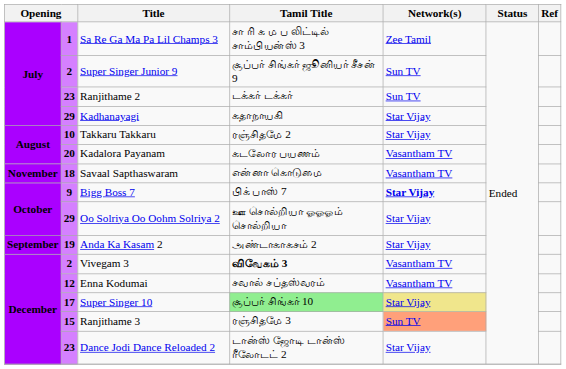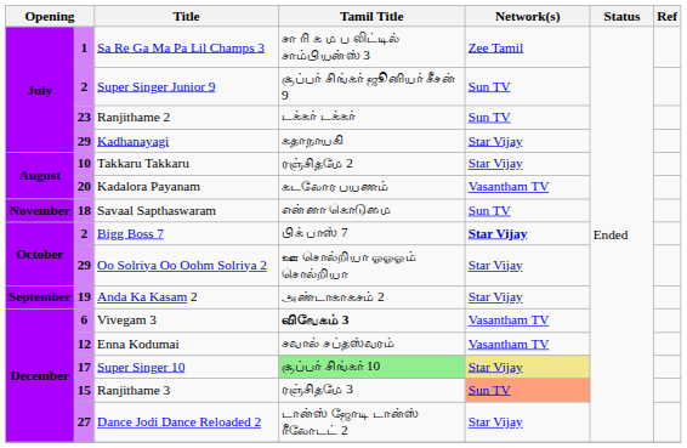Savaal Sapthaswaram | Network(s): Vasantham TV -> Sun TV
Bigg Boss 7 | column 2: 9 -> 2
Vivegam 3 | column 2: 2 -> 6
Dance Jodi Dance Reloaded 2 | column 2: 23 -> 27
